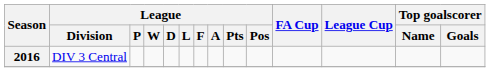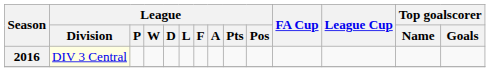2016 | League / Division: no background -> lightyellow background
